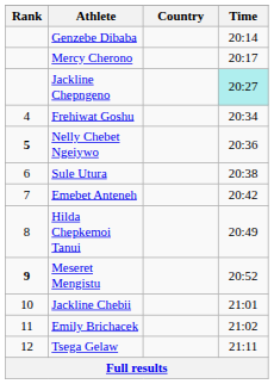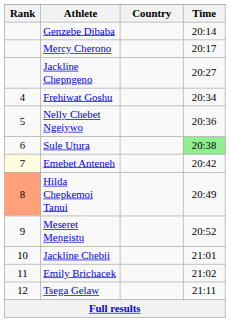Jackline Chepngeno | Time: paleturquoise background -> no background
Nelly Chebet Ngeiywo | Rank: bold -> normal
Sule Utura | Time: no background -> lightgreen background
Emebet Anteneh | Rank: no background -> lightyellow background
Hilda Chepkemoi Tanui | Rank: no background -> lightsalmon background
Meseret Mengistu | Rank: bold -> normal
